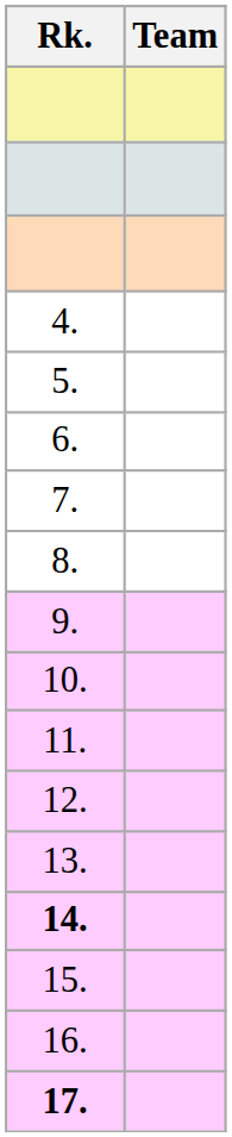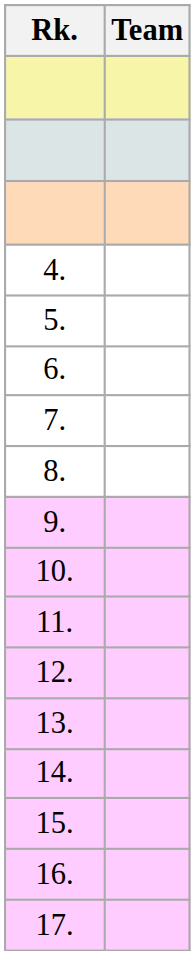row 15 | Rk.: bold -> normal
row 18 | Rk.: bold -> normal
